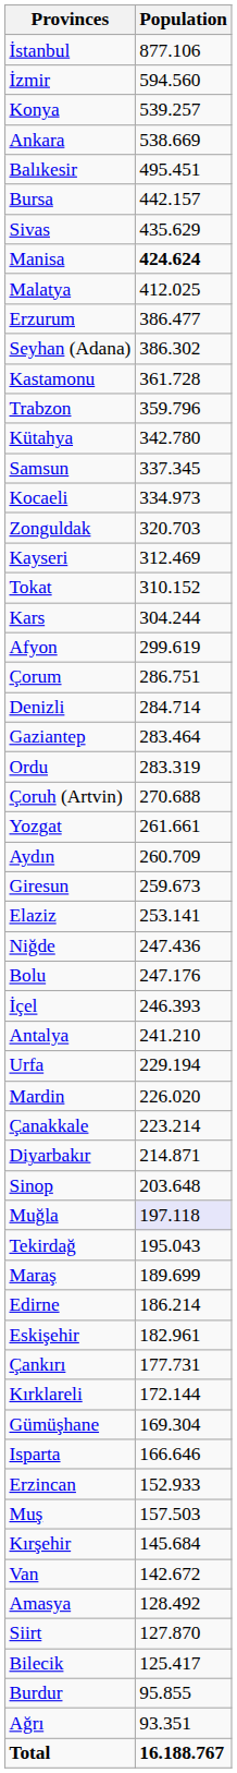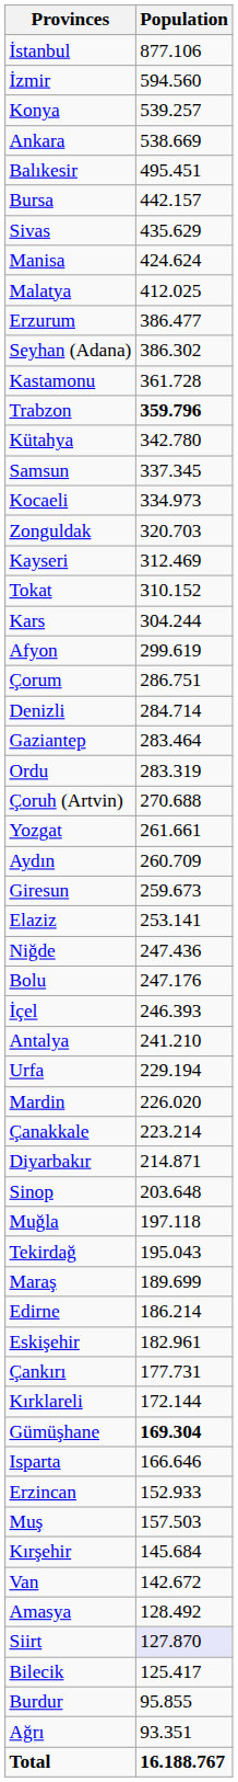Manisa | Population: bold -> normal
Trabzon | Population: normal -> bold
Muğla | Population: lavender background -> no background
Gümüşhane | Population: normal -> bold
Siirt | Population: no background -> lavender background
